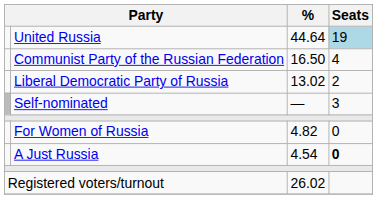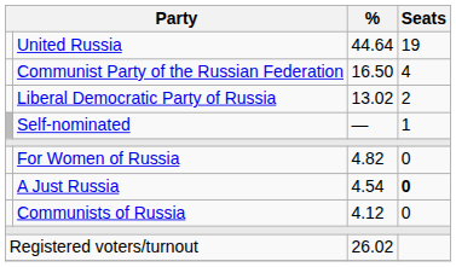United Russia | Seats: lightblue background -> no background
Self-nominated | Seats: 3 -> 1
+ row: Communists of Russia | 4.12 | 0
